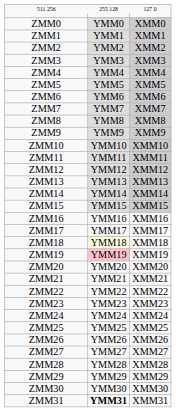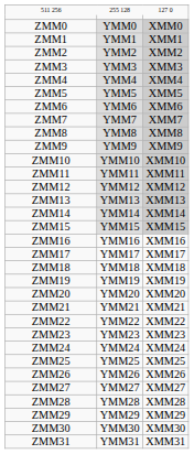ZMM18 | column 2: lightyellow background -> no background
ZMM19 | column 2: pink background -> no background
ZMM31 | column 2: bold -> normal
